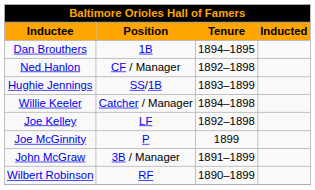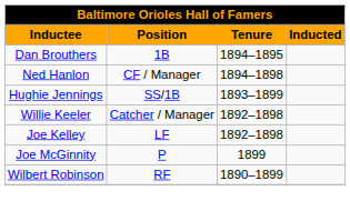Ned Hanlon | Tenure: 1892–1898 -> 1894–1898
Willie Keeler | Tenure: 1894–1898 -> 1892–1898
- row: John McGraw | 3B / Manager | 1891–1899
